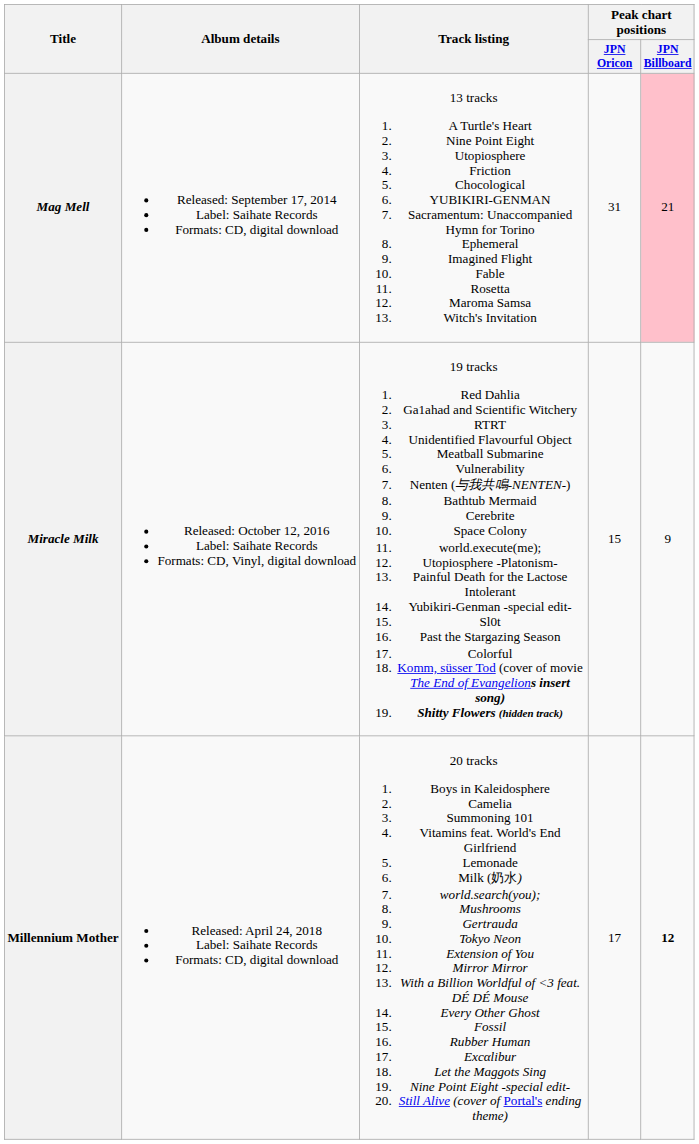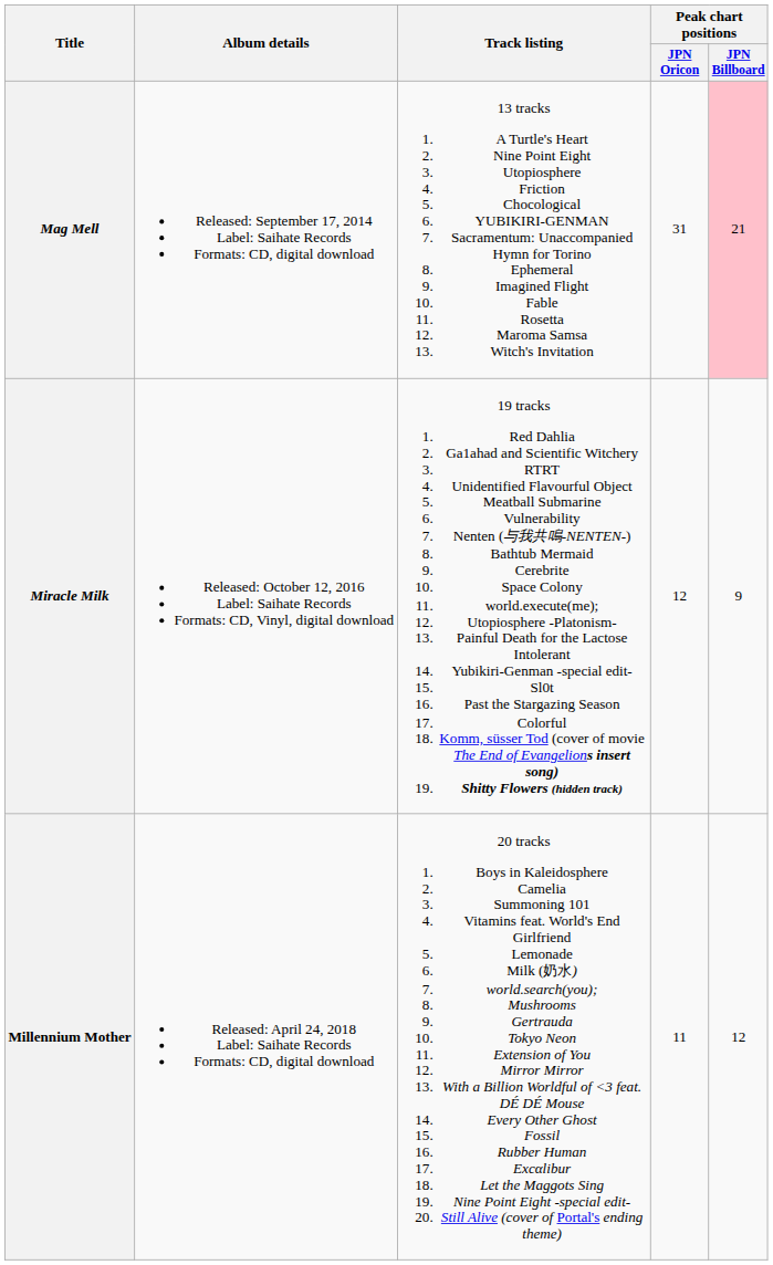Miracle Milk | Peak chart positions / JPN Oricon: 15 -> 12
Millennium Mother | Peak chart positions / JPN Oricon: 17 -> 11
Millennium Mother | Peak chart positions / JPN Billboard: bold -> normal
